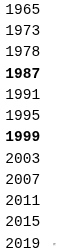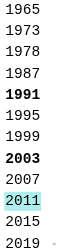1987 | column 1: bold -> normal
1991 | column 1: normal -> bold
1999 | column 1: bold -> normal
2003 | column 1: normal -> bold
2011 | column 1: no background -> paleturquoise background
